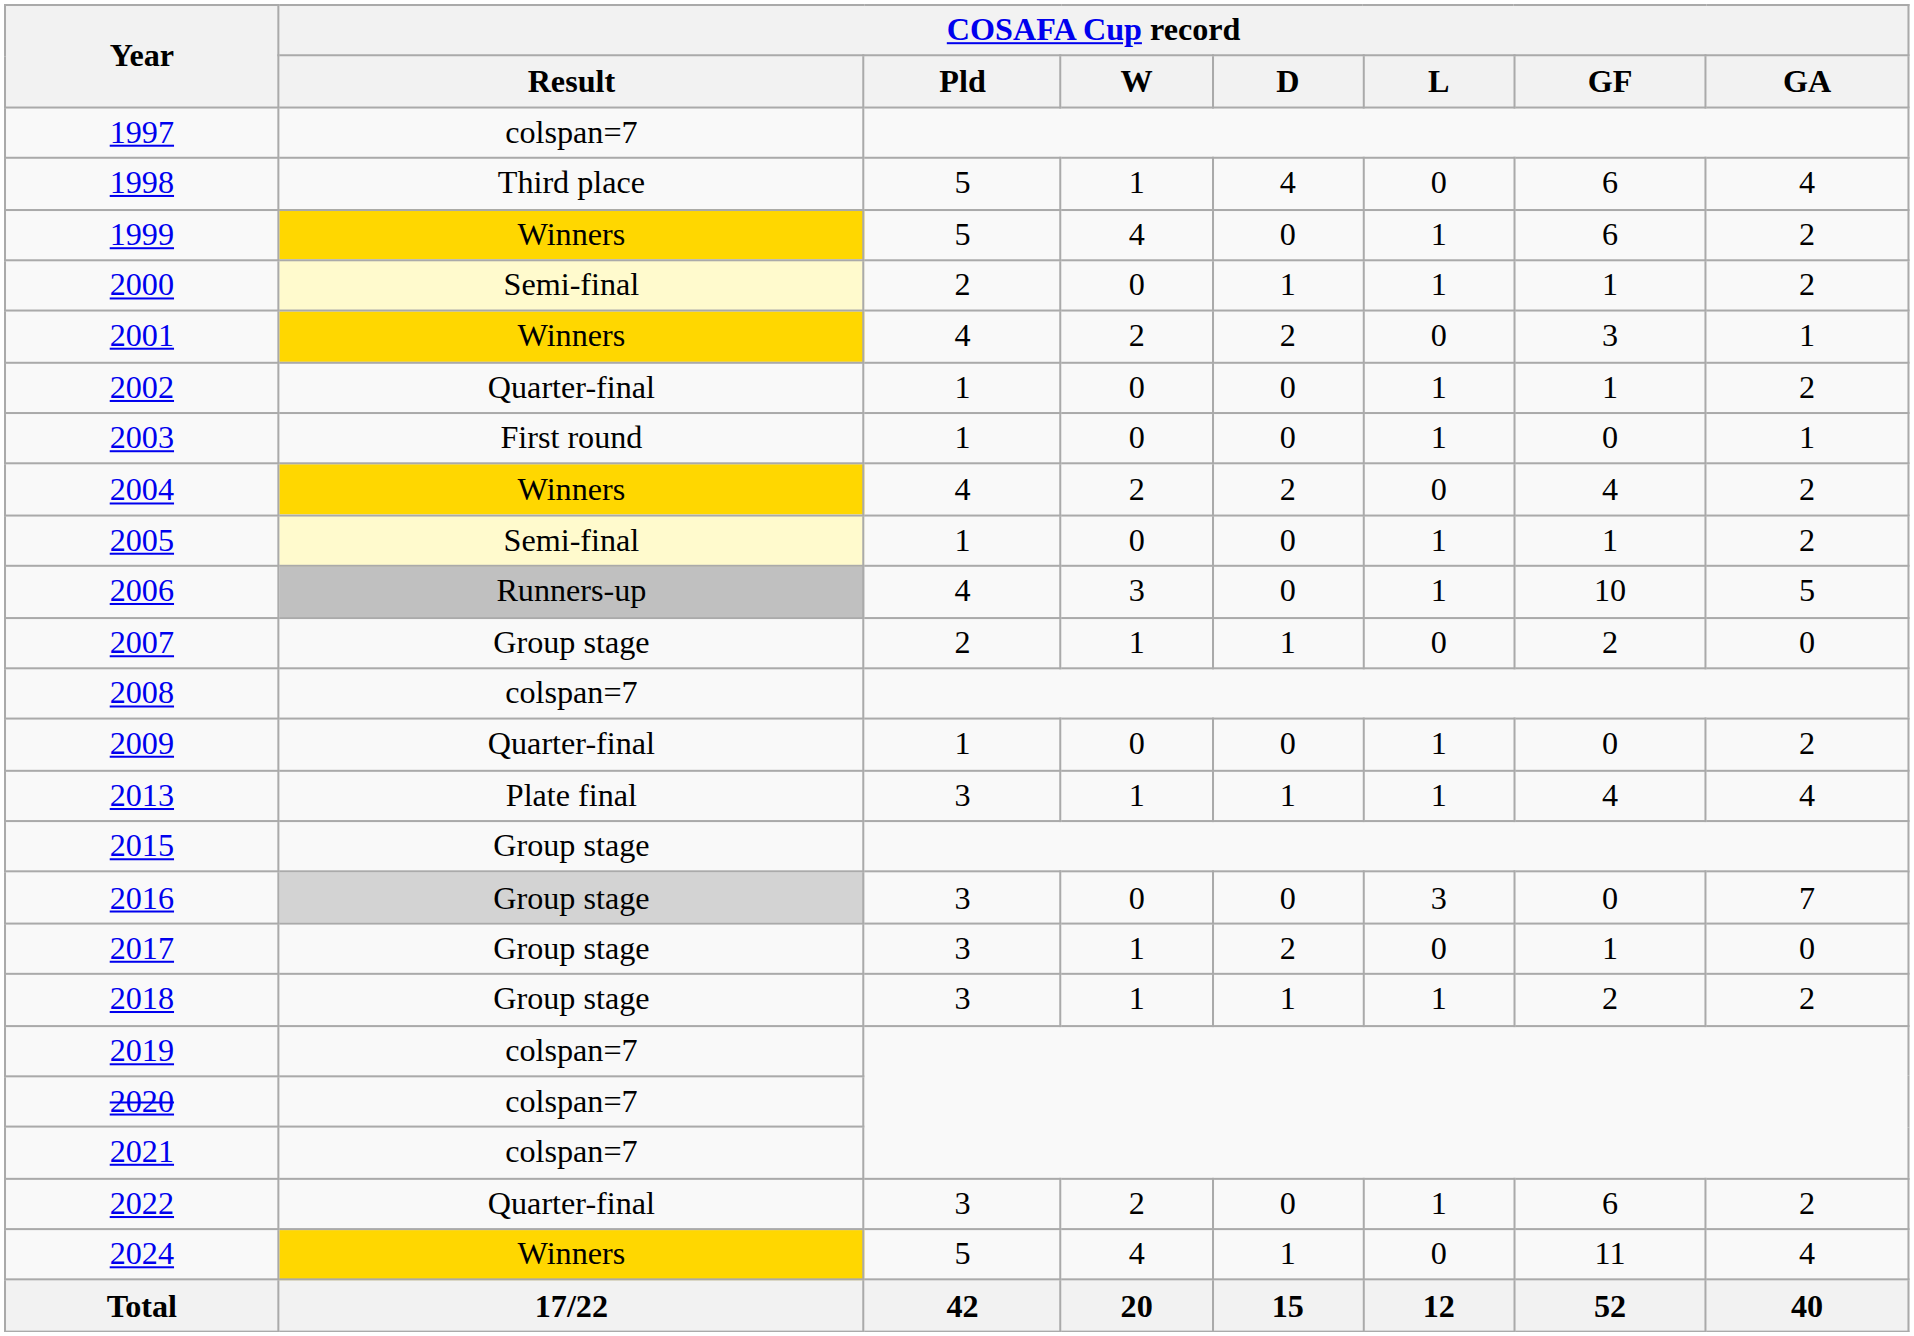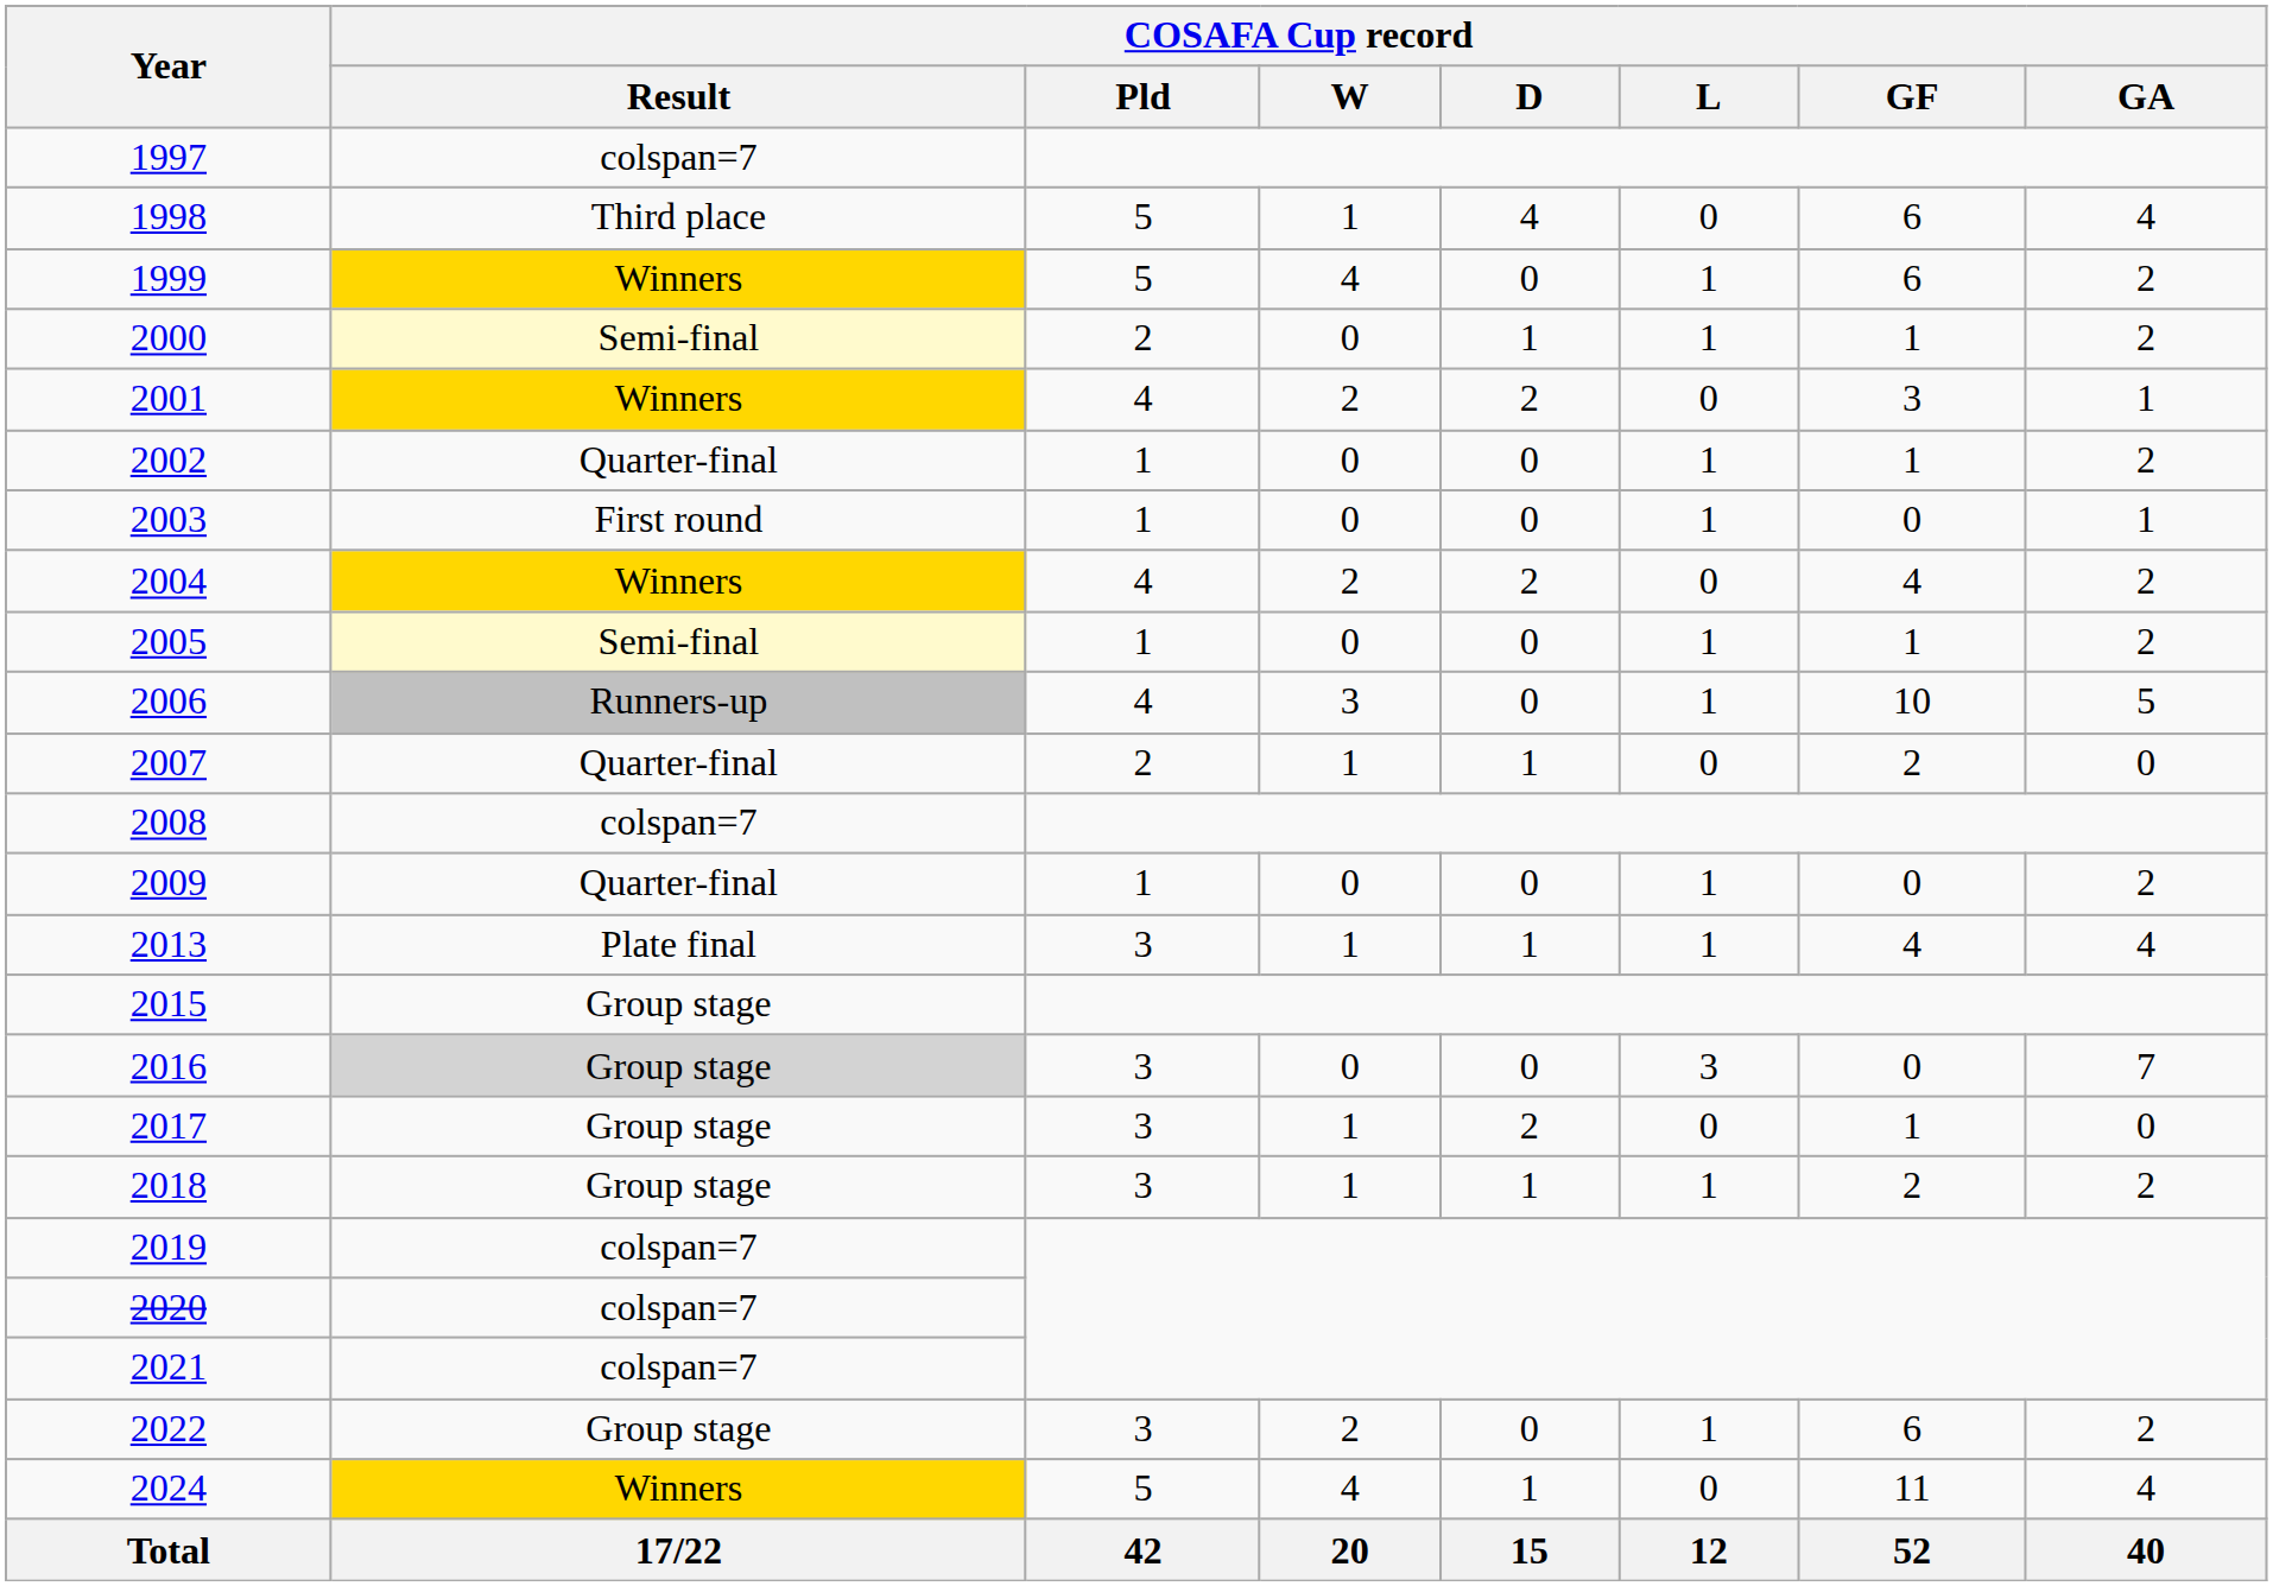2007 | COSAFA Cup record / Result: Group stage -> Quarter-final
2022 | COSAFA Cup record / Result: Quarter-final -> Group stage
